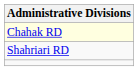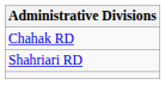row 2 | column 1: lightyellow background -> no background
